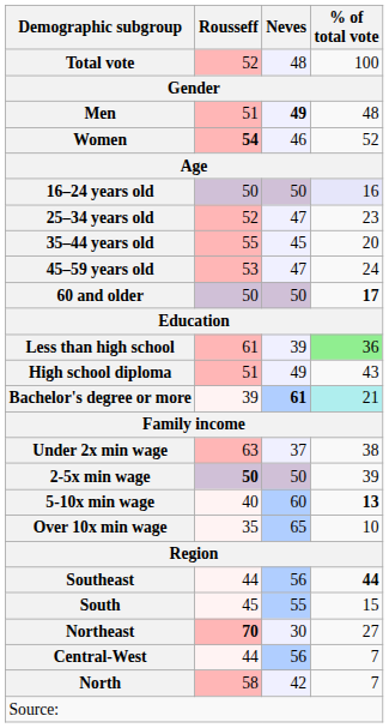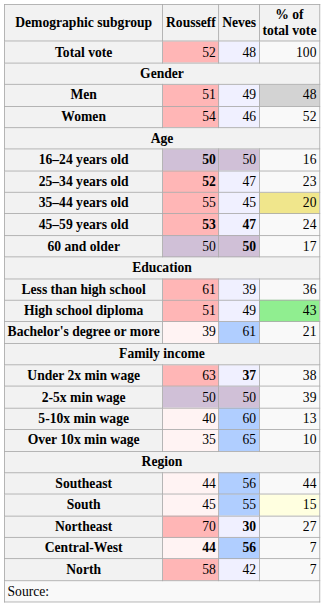Men | Neves: bold -> normal
Men | % of total vote: no background -> lightgrey background
Women | Rousseff: bold -> normal
16–24 years old | Rousseff: normal -> bold
16–24 years old | % of total vote: lavender background -> no background
25–34 years old | Rousseff: normal -> bold
35–44 years old | % of total vote: no background -> khaki background
45–59 years old | Rousseff: normal -> bold
45–59 years old | Neves: normal -> bold
60 and older | Neves: normal -> bold
60 and older | % of total vote: bold -> normal
Less than high school | % of total vote: lightgreen background -> no background
High school diploma | % of total vote: no background -> lightgreen background
Bachelor's degree or more | Neves: bold -> normal
Bachelor's degree or more | % of total vote: paleturquoise background -> no background
Under 2x min wage | Neves: normal -> bold
2-5x min wage | Rousseff: bold -> normal
5-10x min wage | % of total vote: bold -> normal
Southeast | % of total vote: bold -> normal
South | % of total vote: no background -> lightyellow background
Northeast | Rousseff: bold -> normal
Northeast | Neves: normal -> bold
Central-West | Rousseff: normal -> bold
Central-West | Neves: normal -> bold
